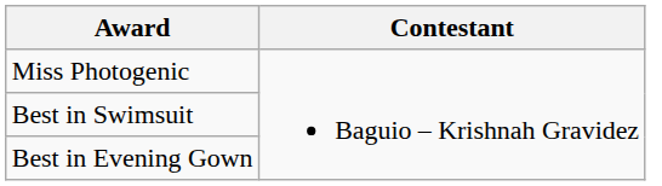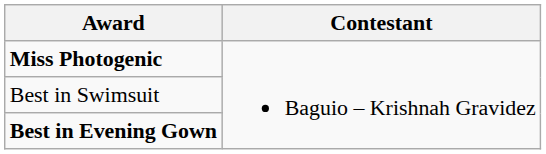Miss Photogenic | Award: normal -> bold
Best in Evening Gown | Award: normal -> bold
